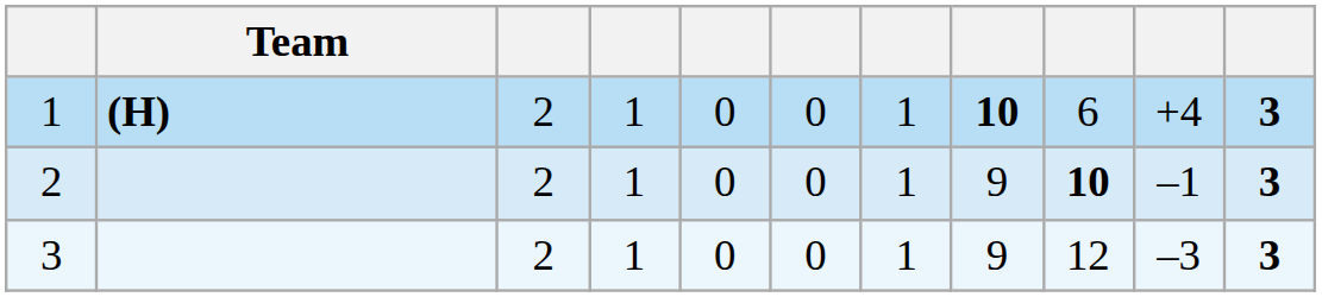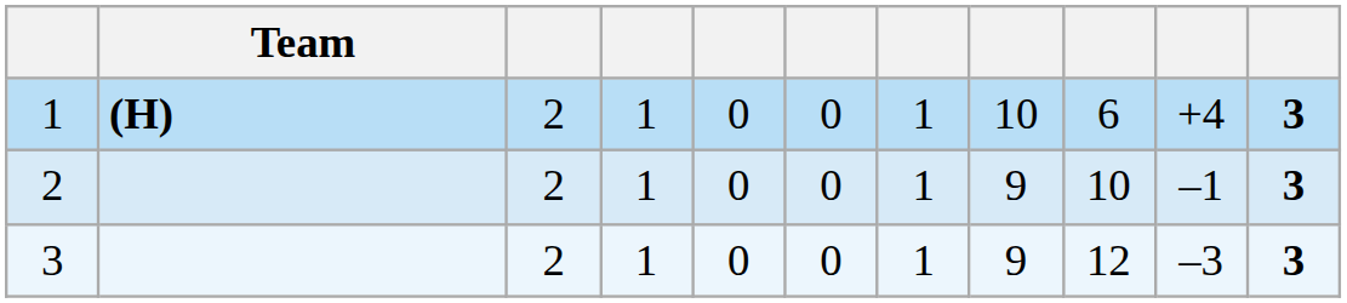row 2 | column 8: bold -> normal
row 3 | column 9: bold -> normal
